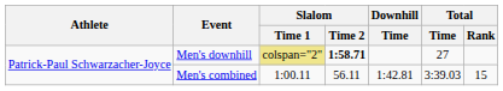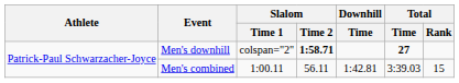Men's downhill | Slalom / Time 1: khaki background -> no background
Men's downhill | Total / Time: normal -> bold
